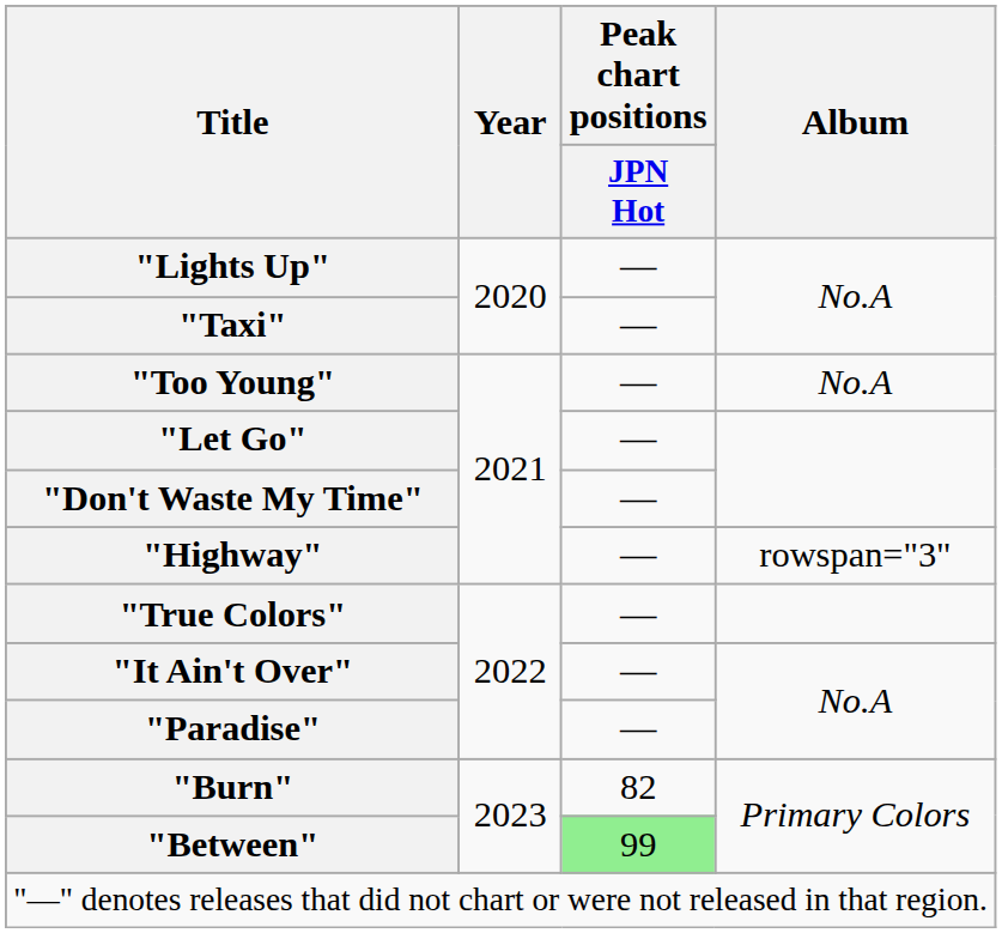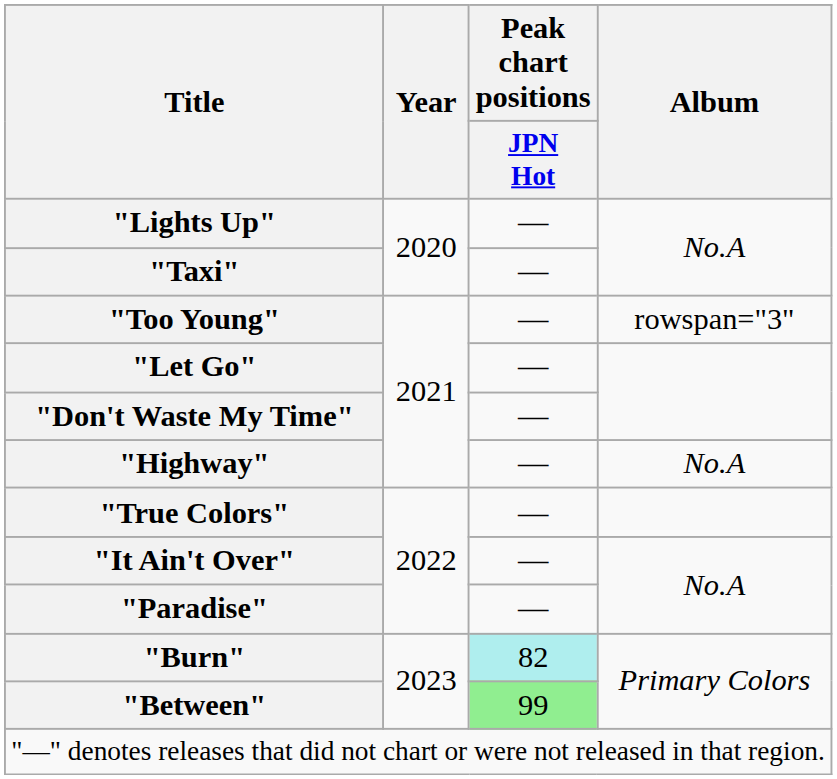"Too Young" | Album: No.A -> rowspan="3"
"Highway" | Album: rowspan="3" -> No.A
"Burn" | Peak chart positions / JPN Hot: no background -> paleturquoise background
